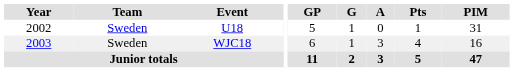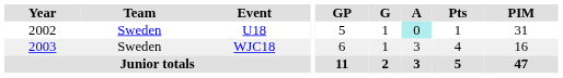U18 | A: no background -> paleturquoise background
